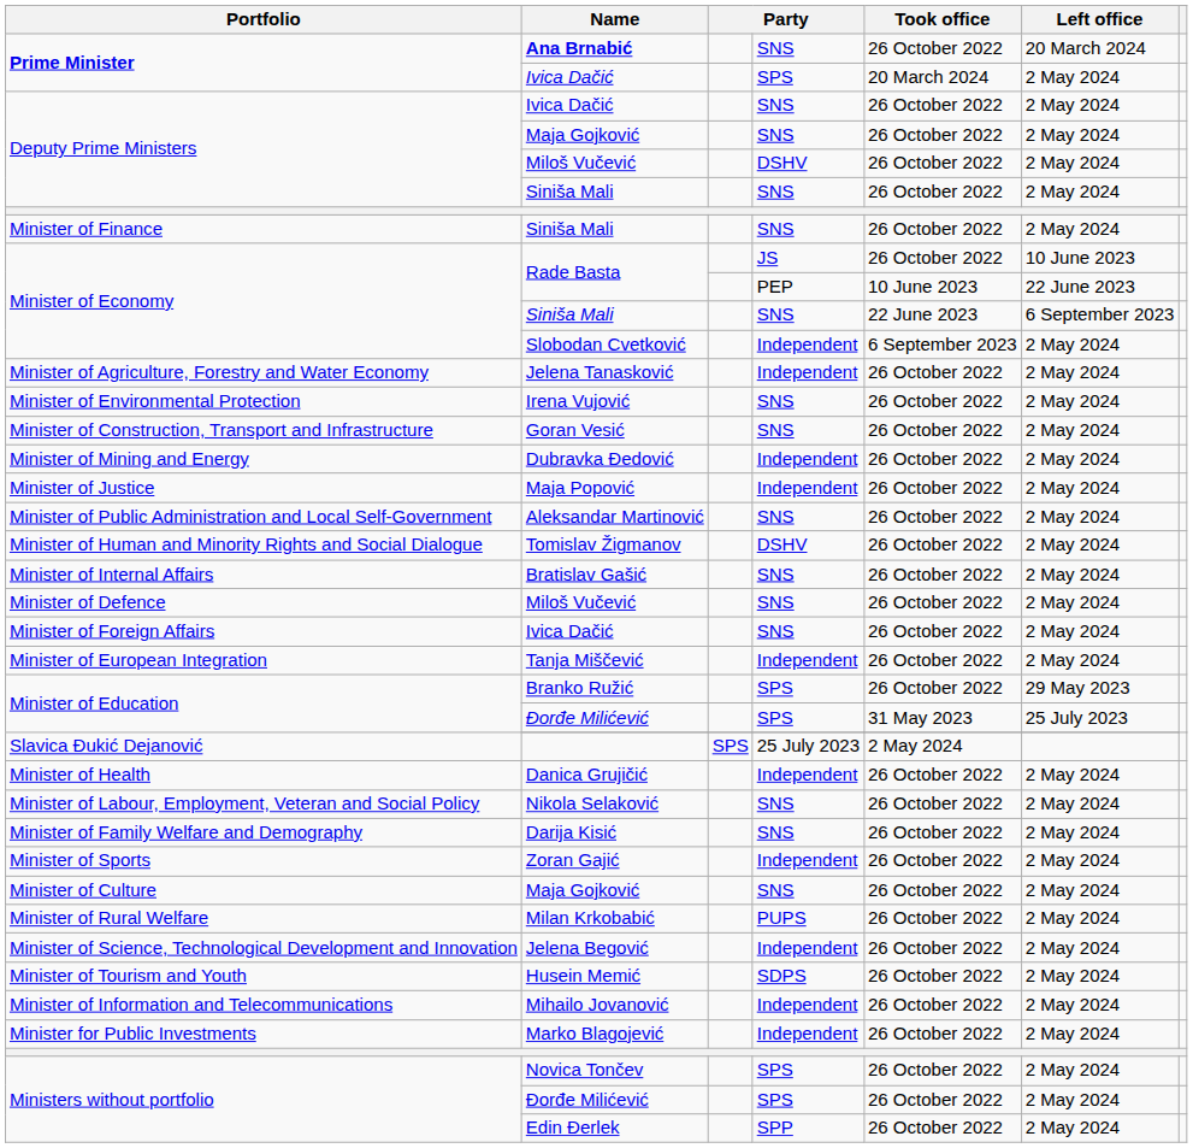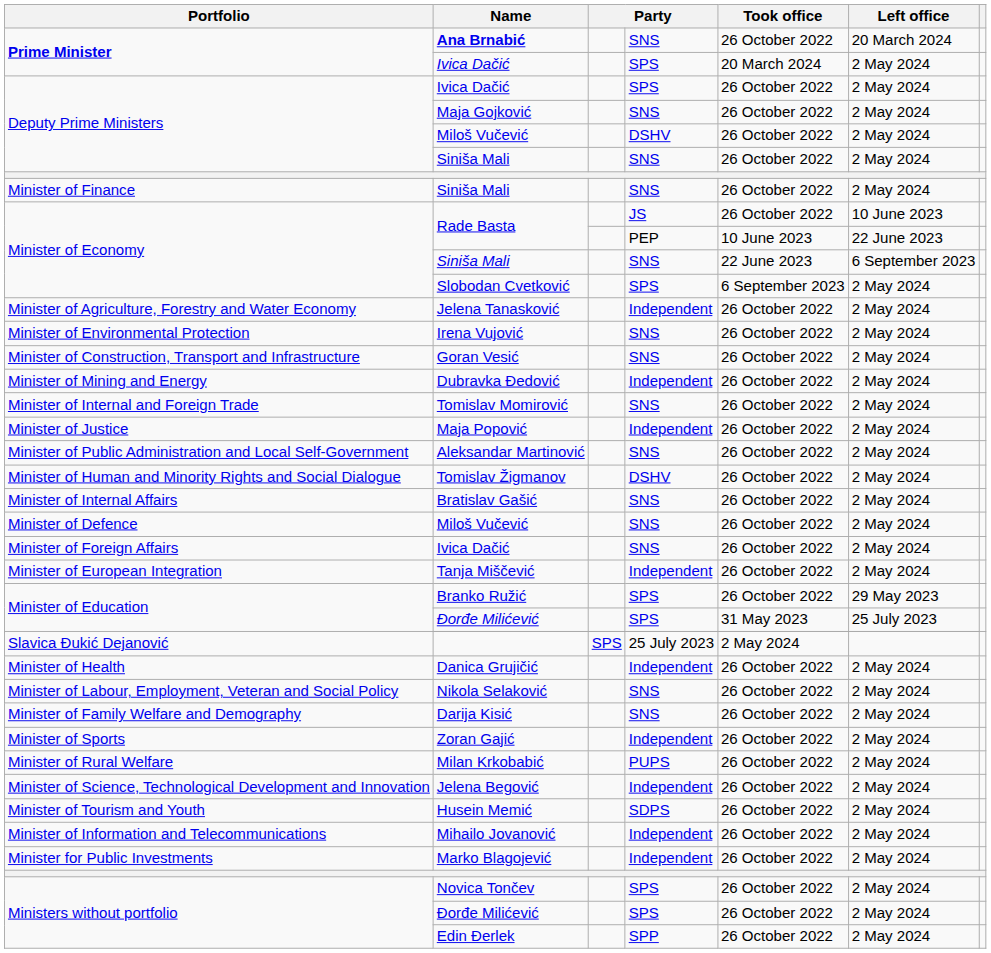Deputy Prime Ministers / Ivica Dačić | column 4: SNS -> SPS
Slobodan Cvetković | column 4: Independent -> SPS
+ row: Minister of Internal and Foreign Trade | Tomislav Momirović | SNS | 26 October 2022 | 2 May 2024
- row: Minister of Culture | Maja Gojković | SNS | 26 October 2022 | 2 May 2024
